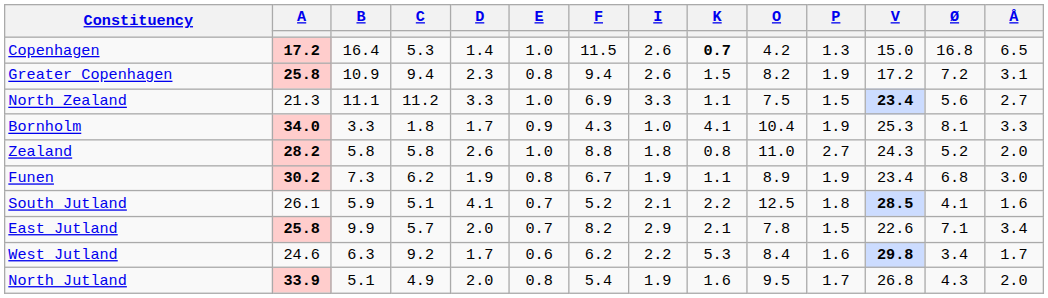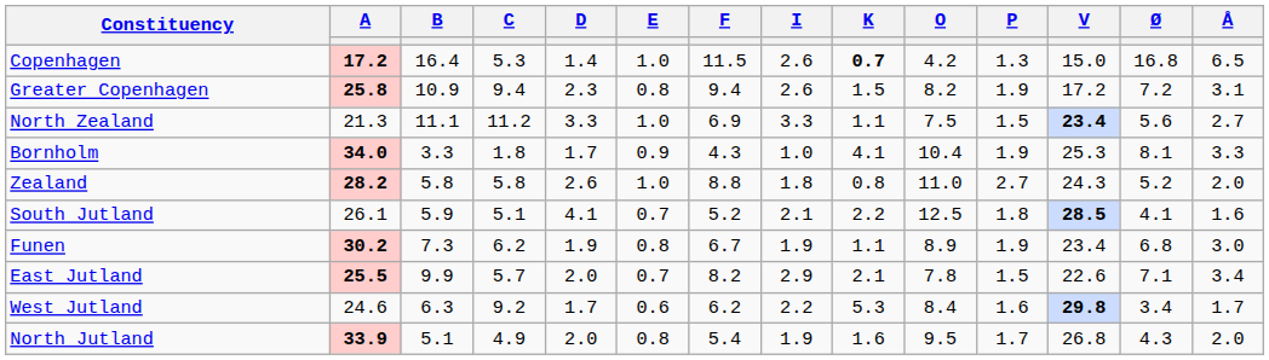rows swapped: Funen <-> South Jutland
East Jutland | A: 25.8 -> 25.5
